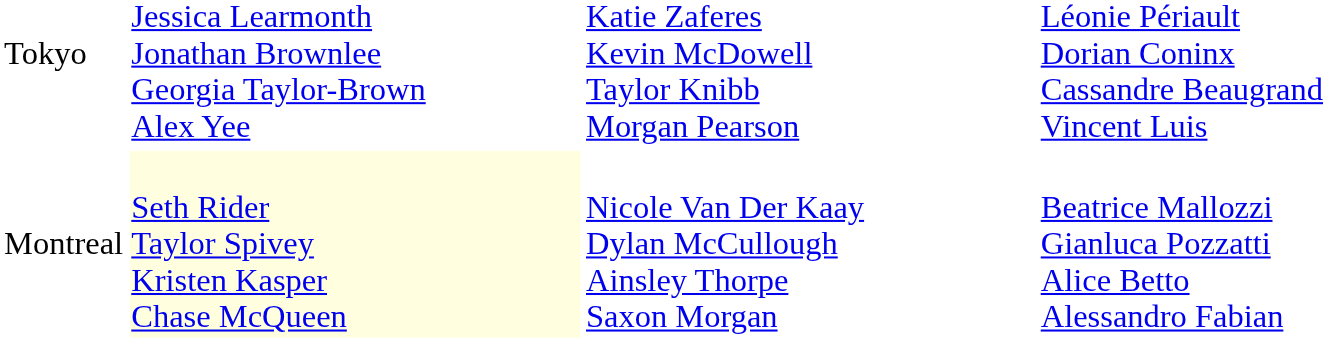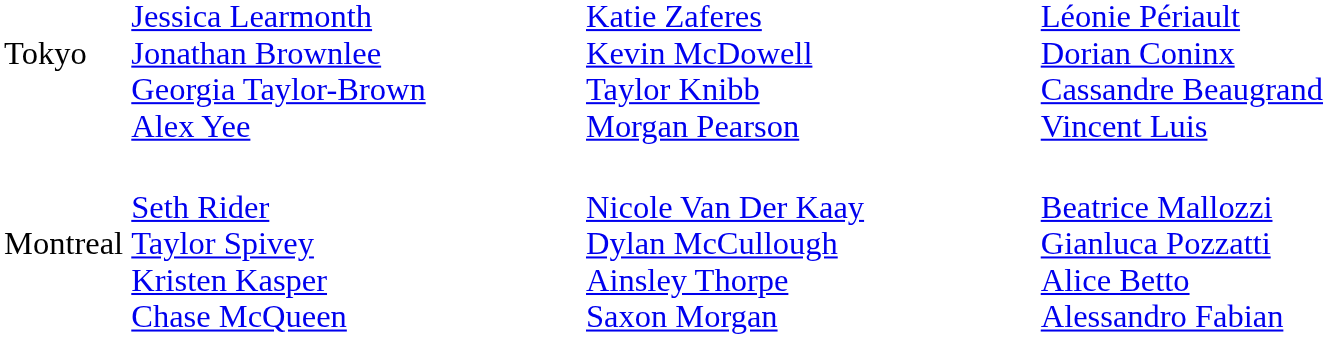Montreal | column 2: lightyellow background -> no background
